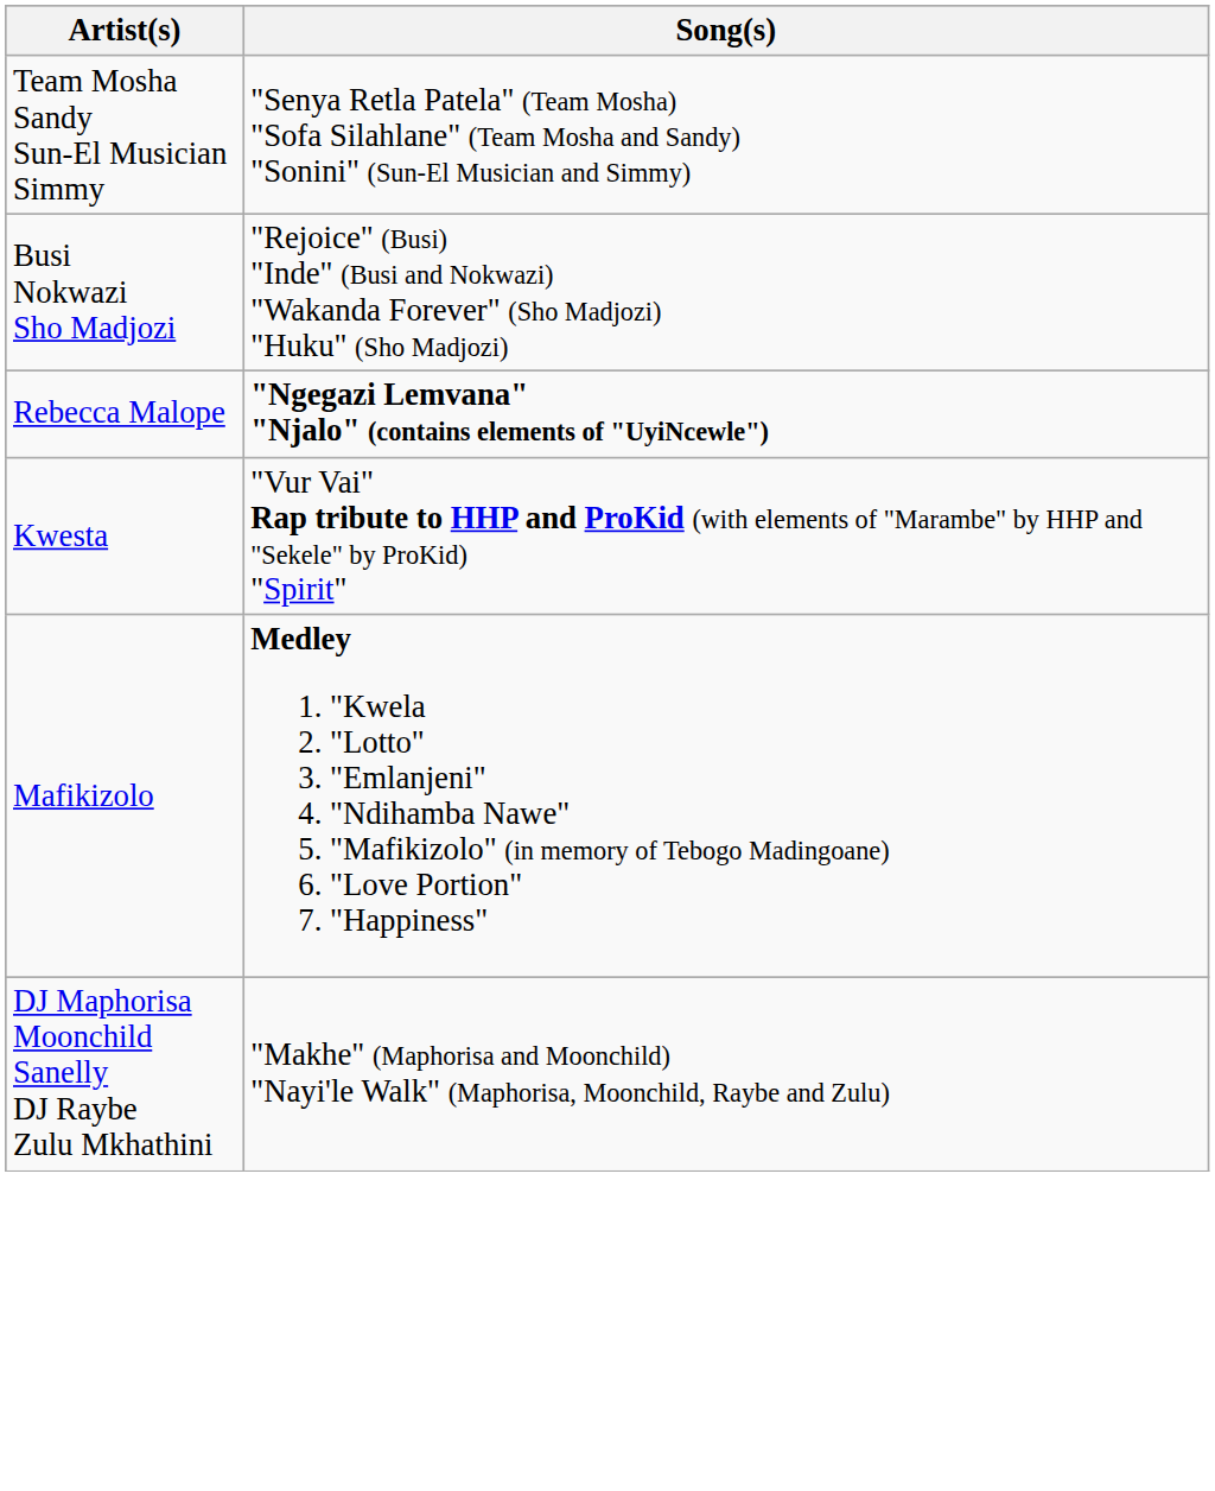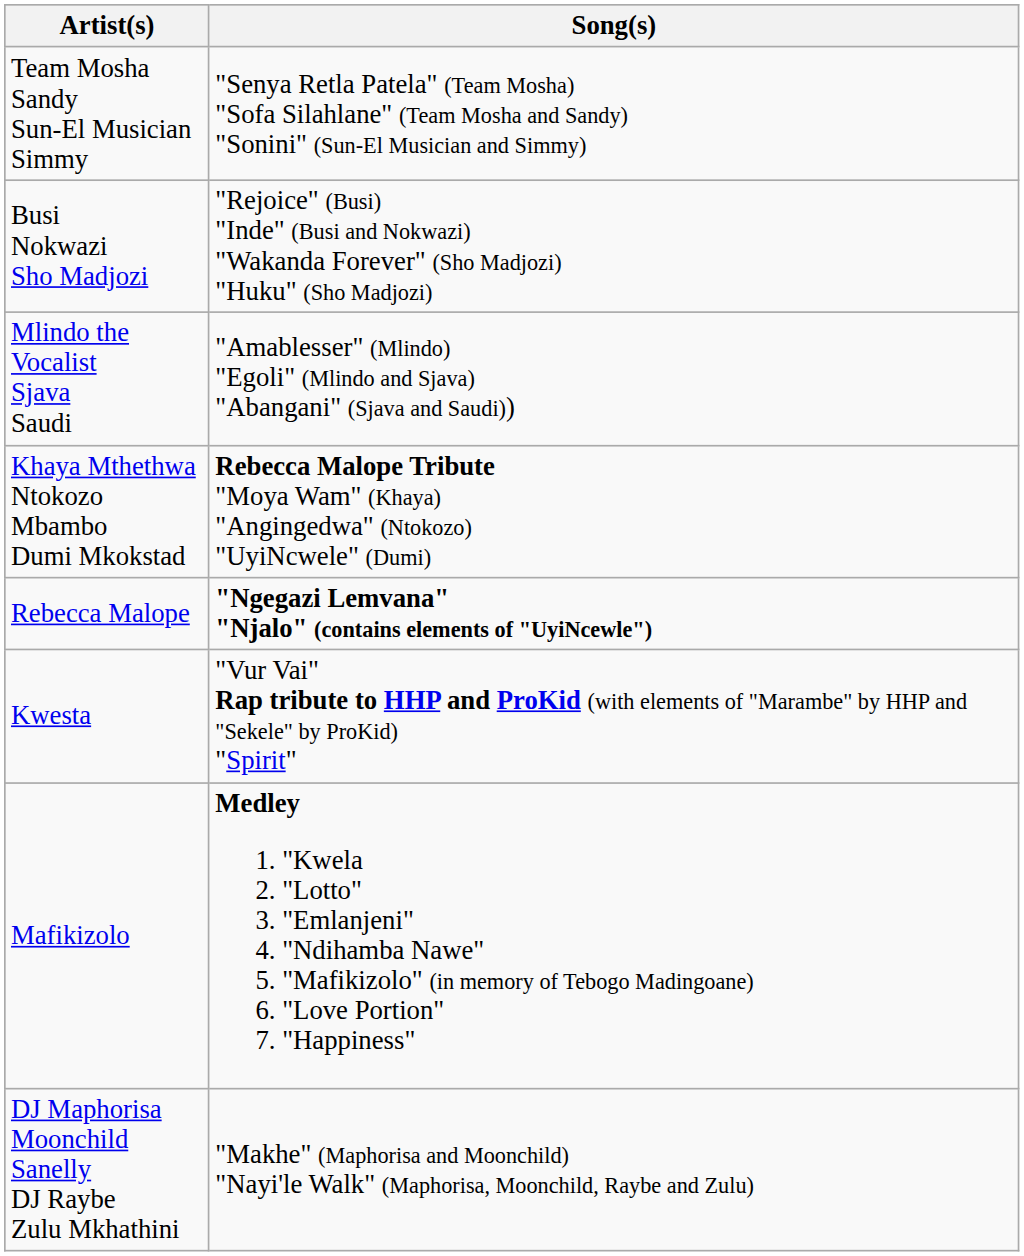+ row: Mlindo the Vocalist Sjava Saudi | "Amablesser" (Mlindo) "Egoli" (Mlindo and Sjava) "Abangani" (Sjava and Saudi))
+ row: Khaya Mthethwa Ntokozo Mbambo Dumi Mkokstad | Rebecca Malope Tribute "Moya Wam" (Khaya) "Angingedwa" (Ntokozo) "UyiNcwele" (Dumi)
